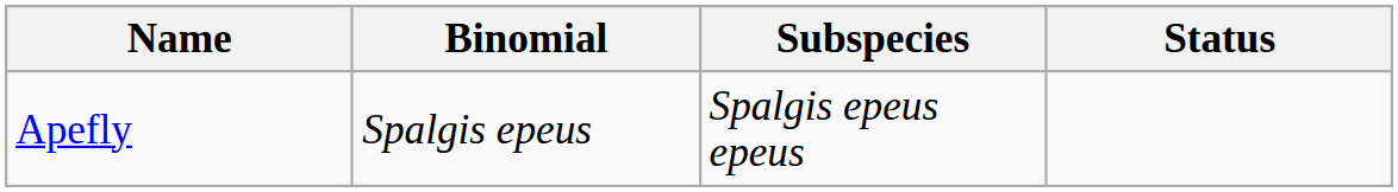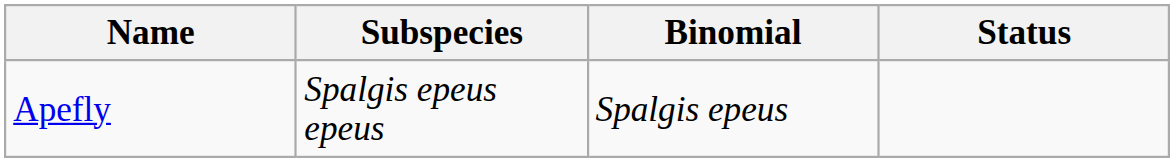columns swapped: Binomial <-> Subspecies
